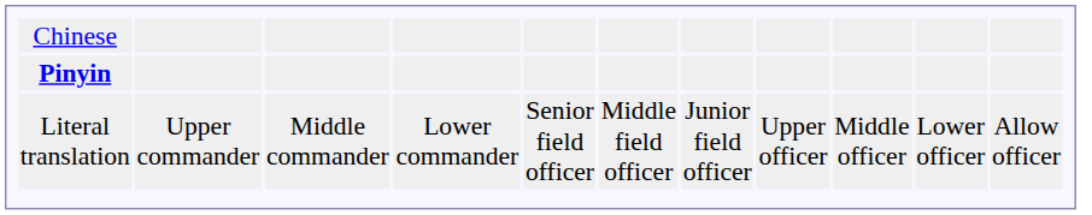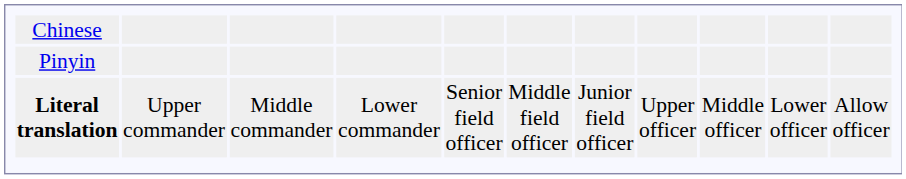Pinyin | column 1: bold -> normal
Literal translation | column 1: normal -> bold
